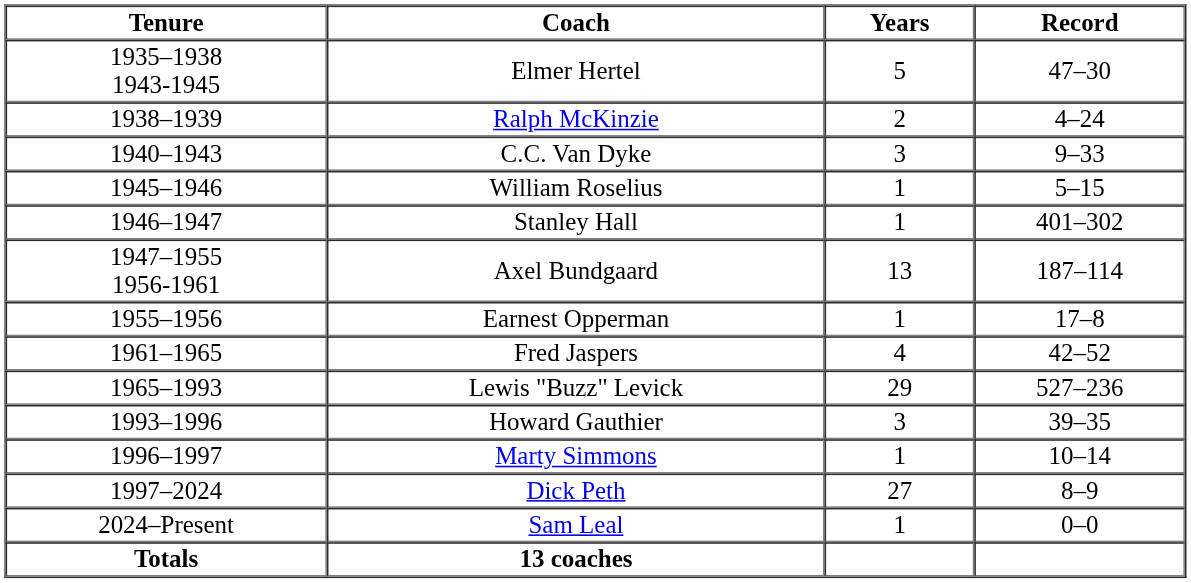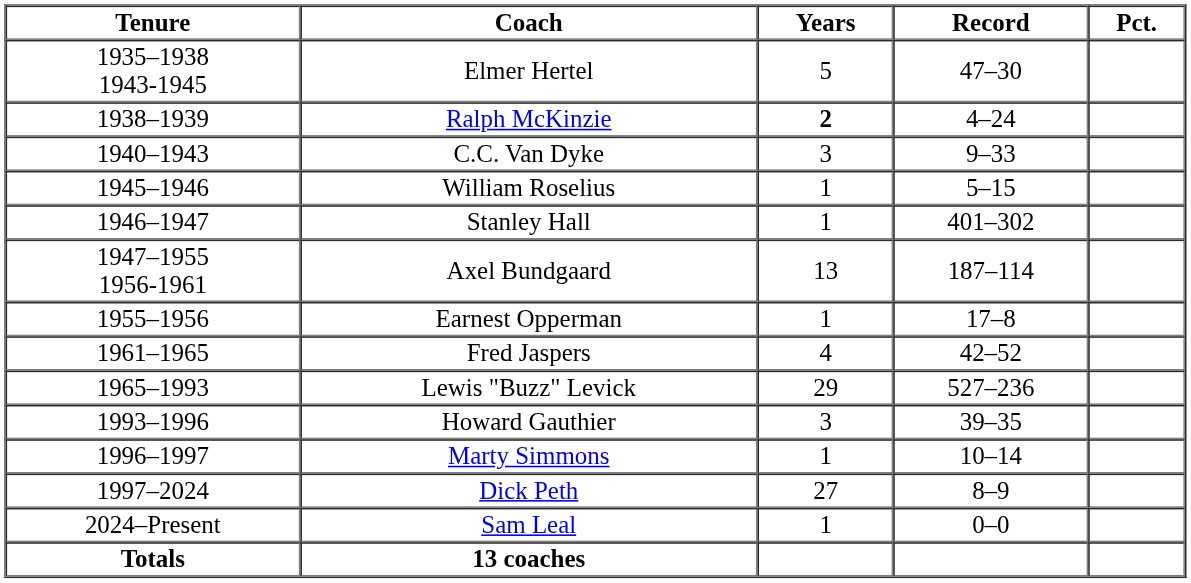+ column: Pct.
Ralph McKinzie | Years: normal -> bold
